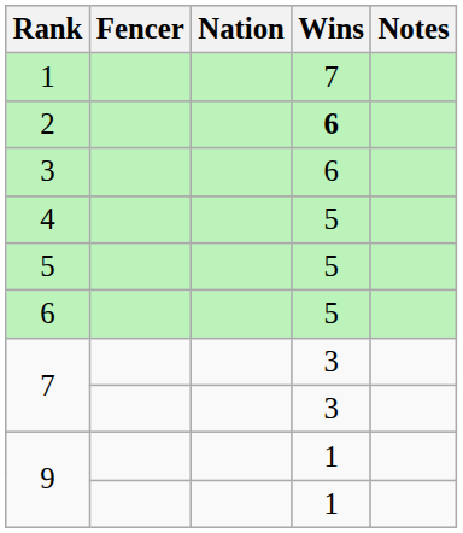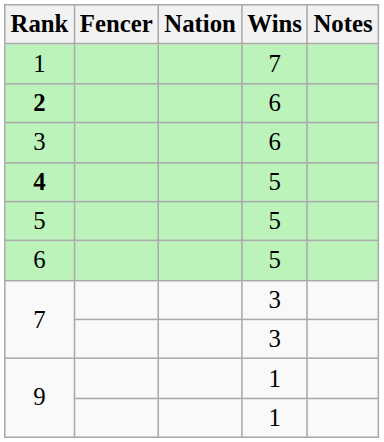2 | Rank: normal -> bold
2 | Wins: bold -> normal
4 | Rank: normal -> bold
